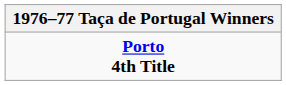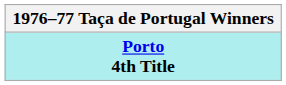row 2 | column 1: no background -> paleturquoise background
